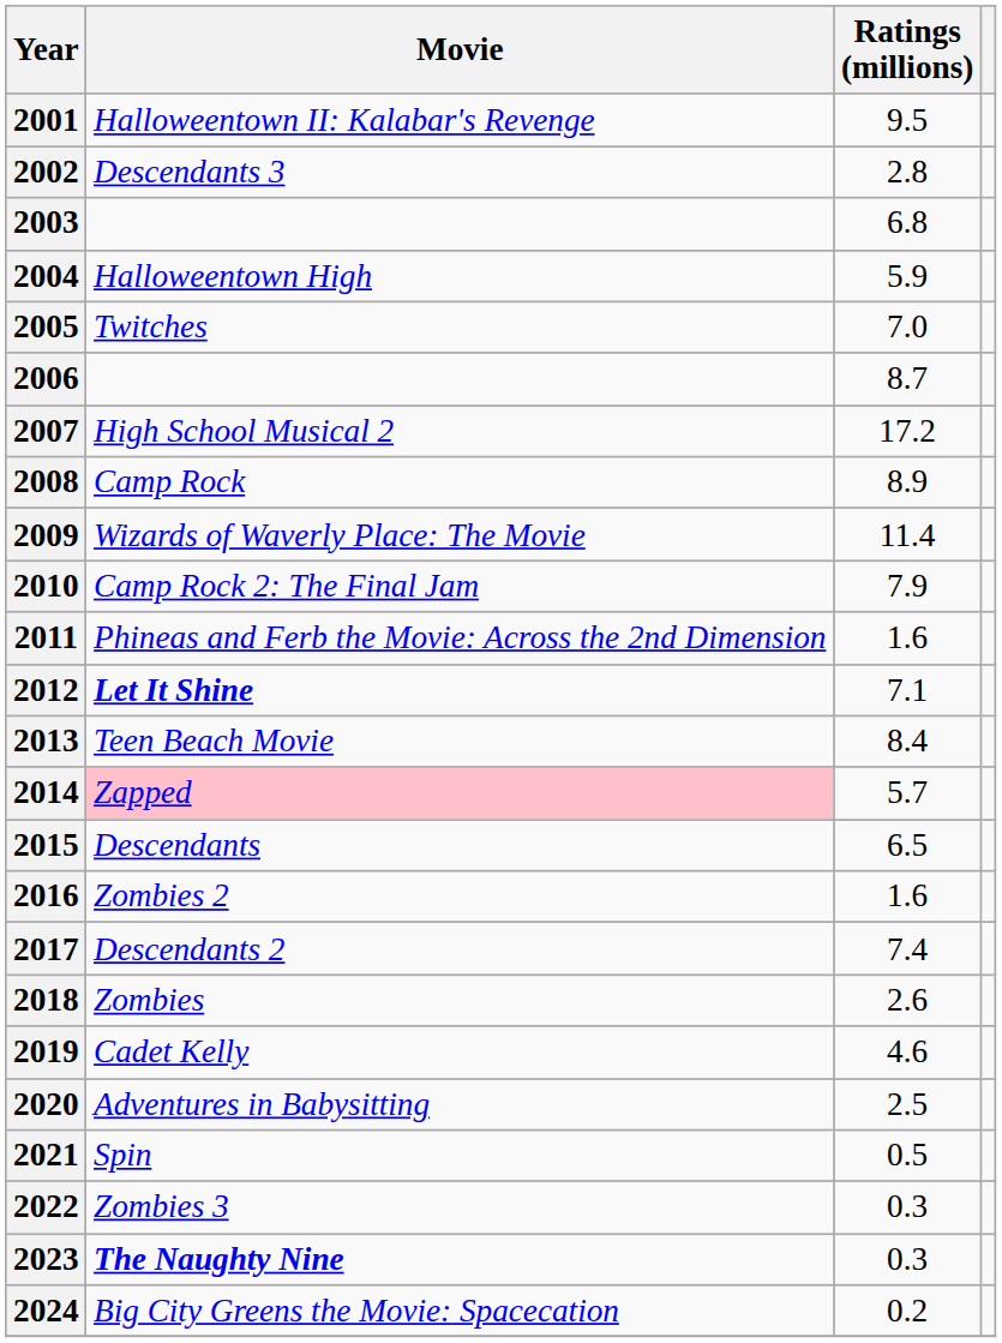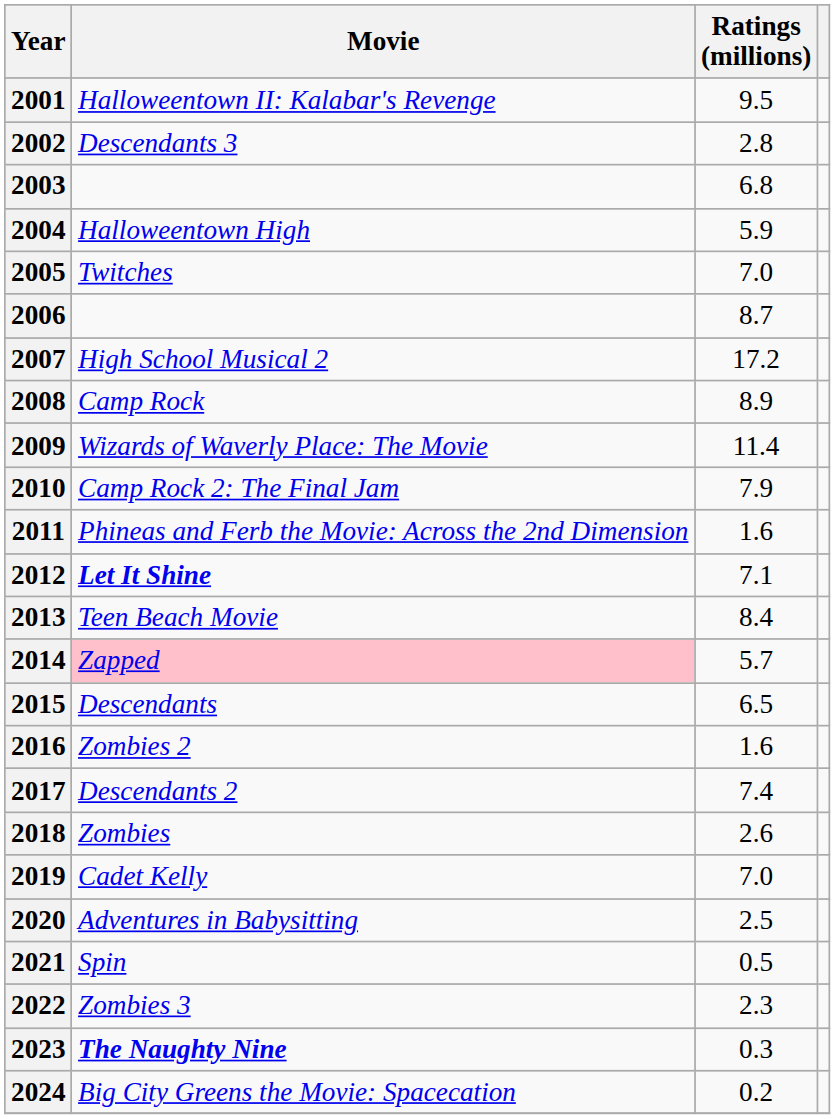2019 | Ratings (millions): 4.6 -> 7.0
2022 | Ratings (millions): 0.3 -> 2.3
